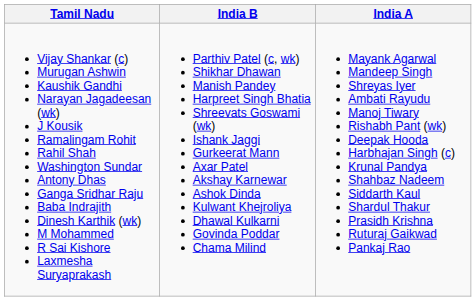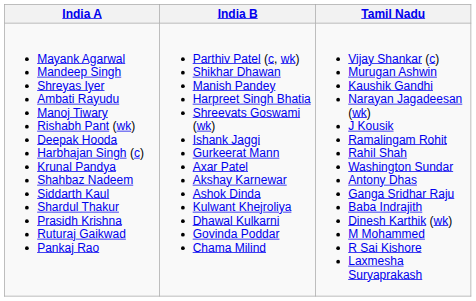columns swapped: India A <-> Tamil Nadu
